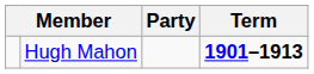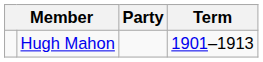Hugh Mahon | Term: bold -> normal
